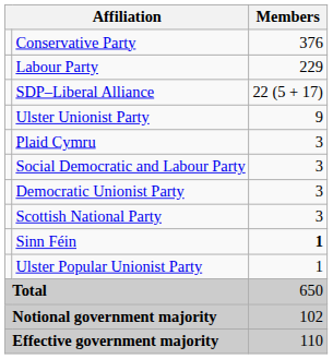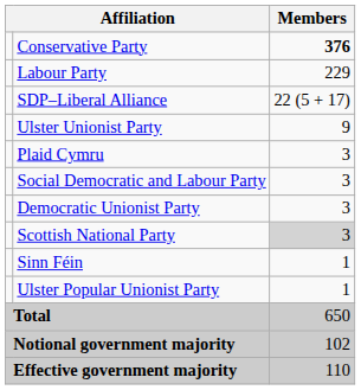Conservative Party | Members: normal -> bold
Scottish National Party | Members: no background -> lightgrey background
Sinn Féin | Members: bold -> normal
